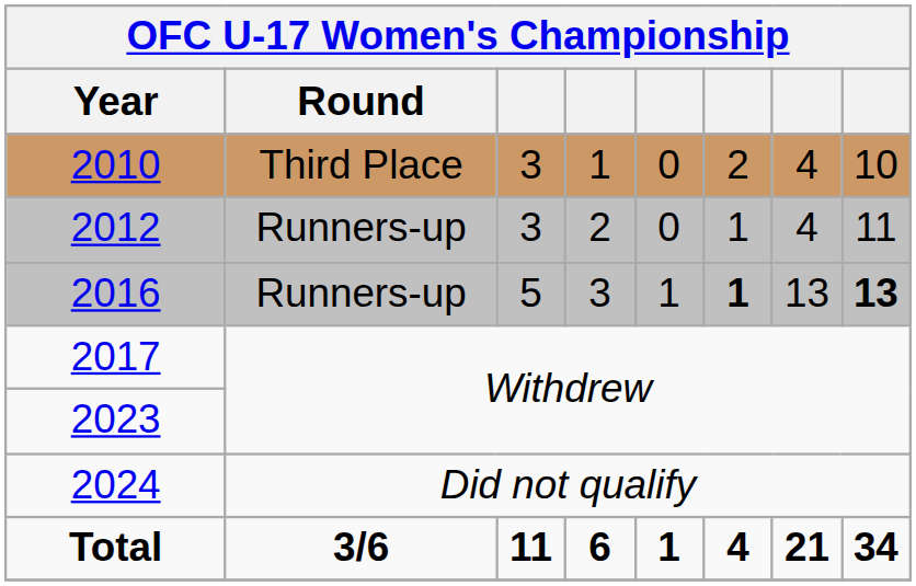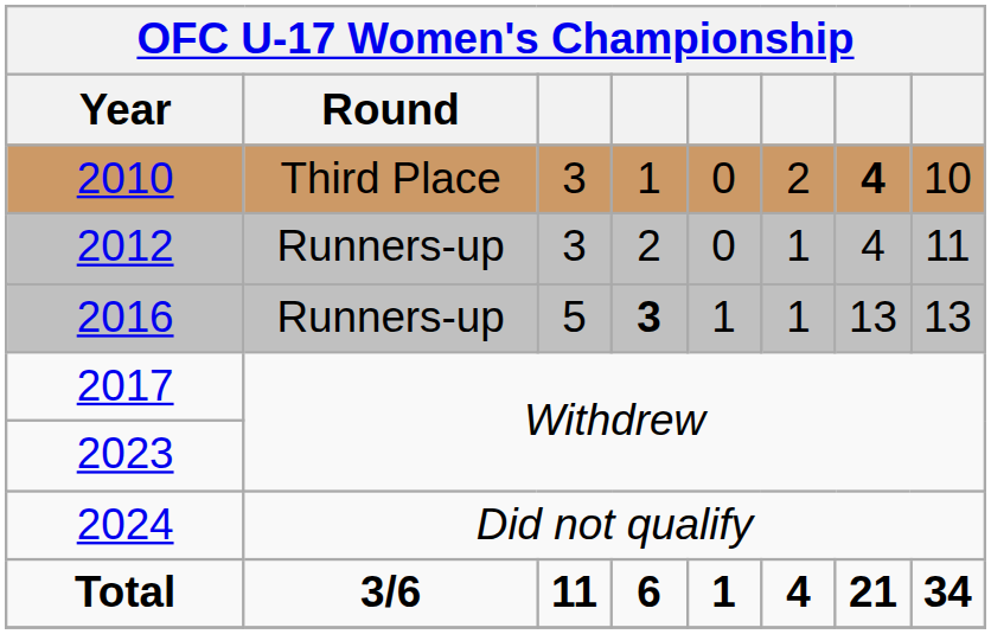2010 | column 7: normal -> bold
2016 | column 4: normal -> bold
2016 | column 6: bold -> normal
2016 | column 8: bold -> normal
